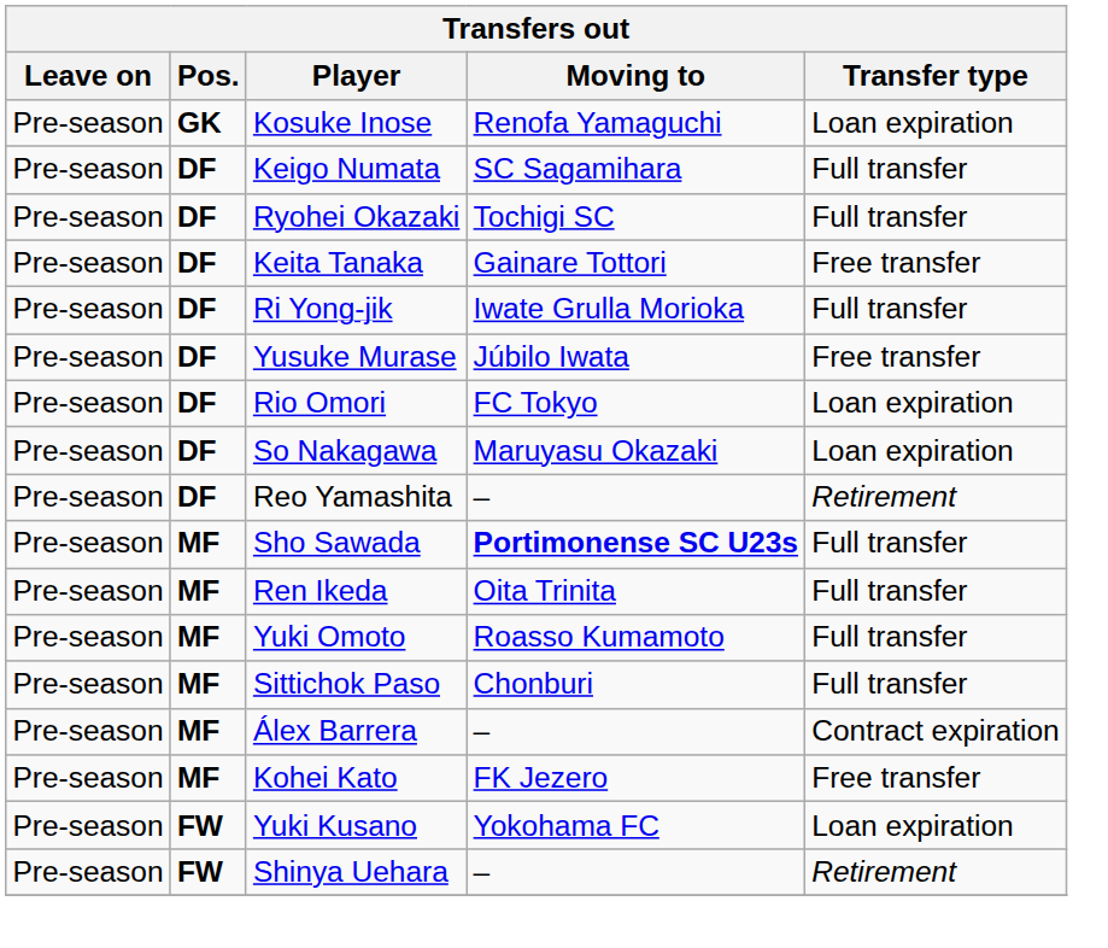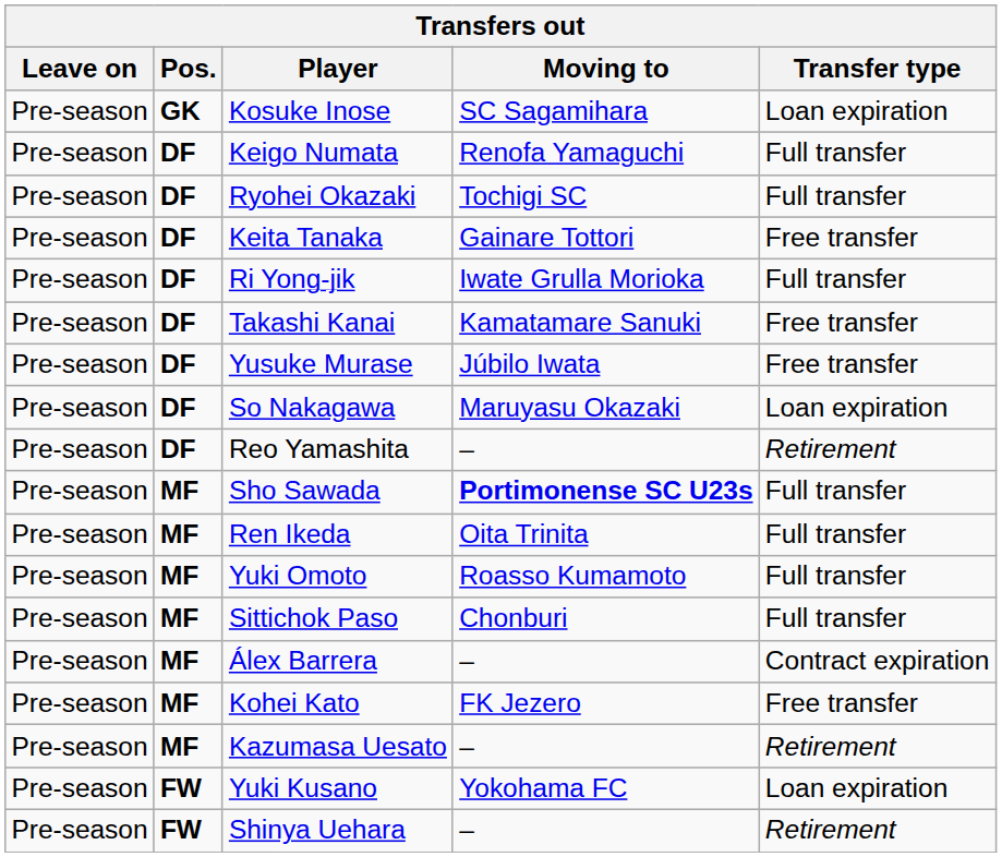Kosuke Inose | Moving to: Renofa Yamaguchi -> SC Sagamihara
Keigo Numata | Moving to: SC Sagamihara -> Renofa Yamaguchi
+ row: Pre-season | DF | Takashi Kanai | Kamatamare Sanuki | Free transfer
- row: Pre-season | DF | Rio Omori | FC Tokyo | Loan expiration
+ row: Pre-season | MF | Kazumasa Uesato | – | Retirement
